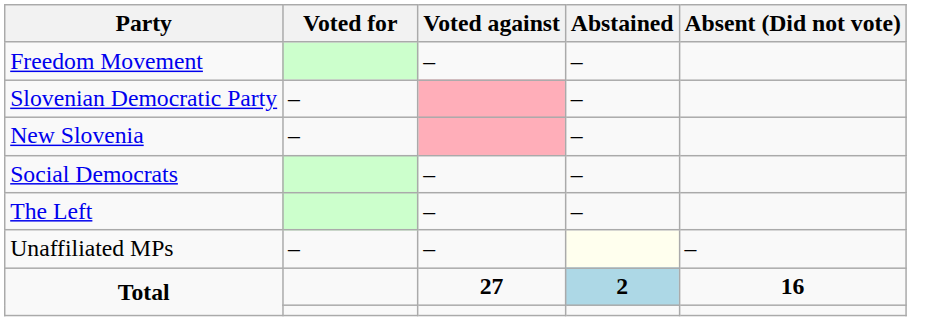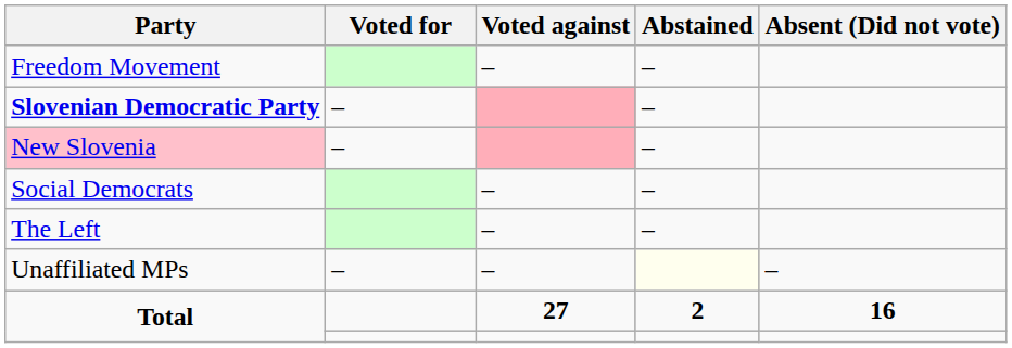Slovenian Democratic Party | Party: normal -> bold
New Slovenia | Party: no background -> pink background
Total / 27 | Abstained: lightblue background -> no background
